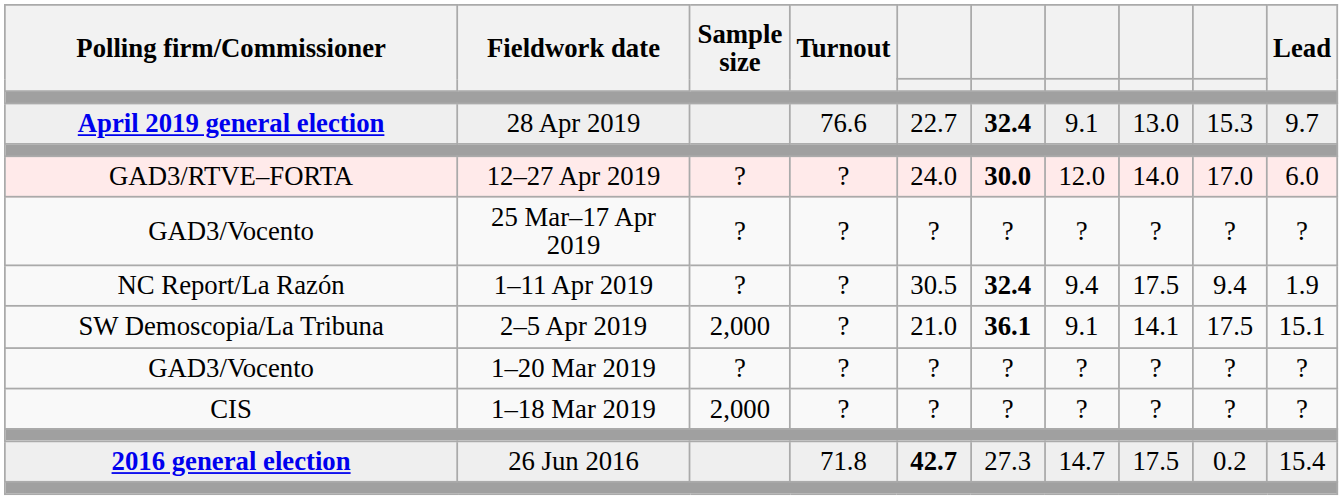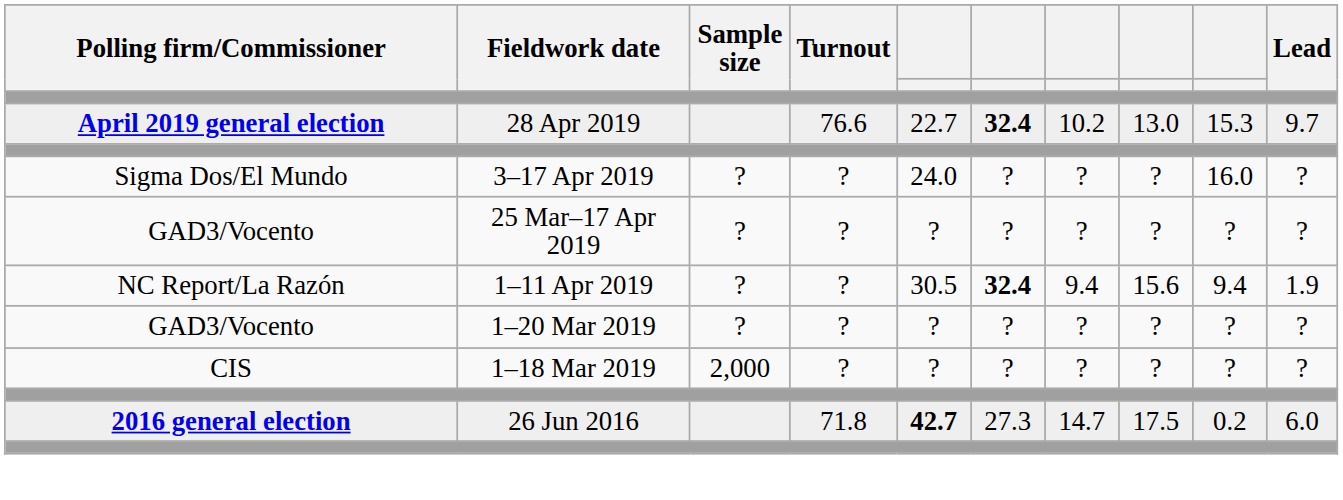28 Apr 2019 | column 7: 9.1 -> 10.2
- row: GAD3/RTVE–FORTA | 12–27 Apr 2019 | ? | ? | 24.0 | 30.0 | 12.0 | 14.0 | 17.0 | 6.0
+ row: Sigma Dos/El Mundo | 3–17 Apr 2019 | ? | ? | 24.0 | ? | ? | ? | 16.0 | ?
1–11 Apr 2019 | column 8: 17.5 -> 15.6
- row: SW Demoscopia/La Tribuna | 2–5 Apr 2019 | 2,000 | ? | 21.0 | 36.1 | 9.1 | 14.1 | 17.5 | 15.1
26 Jun 2016 | Lead: 15.4 -> 6.0
